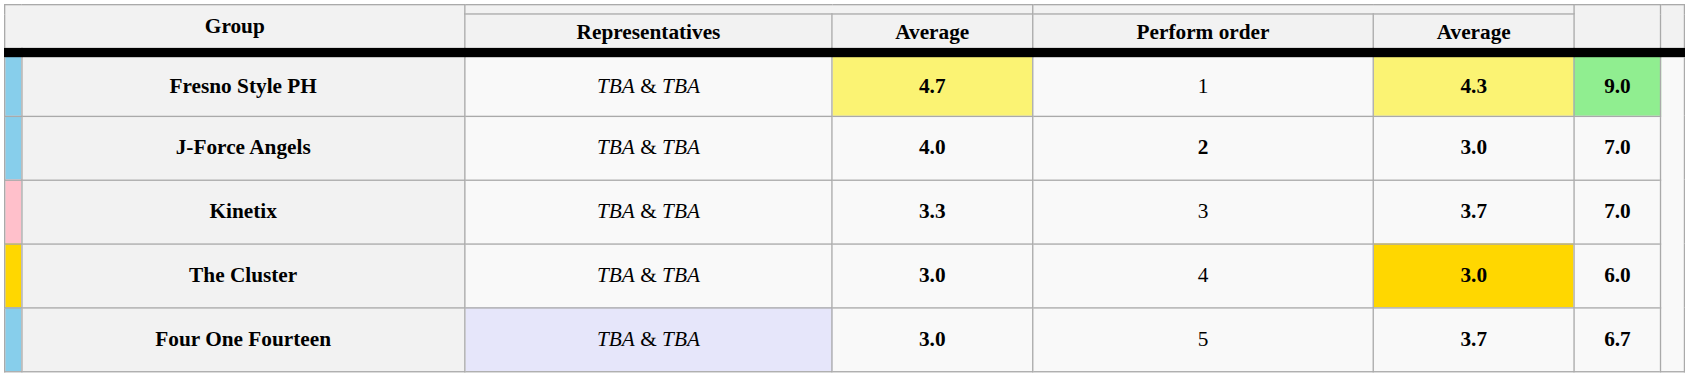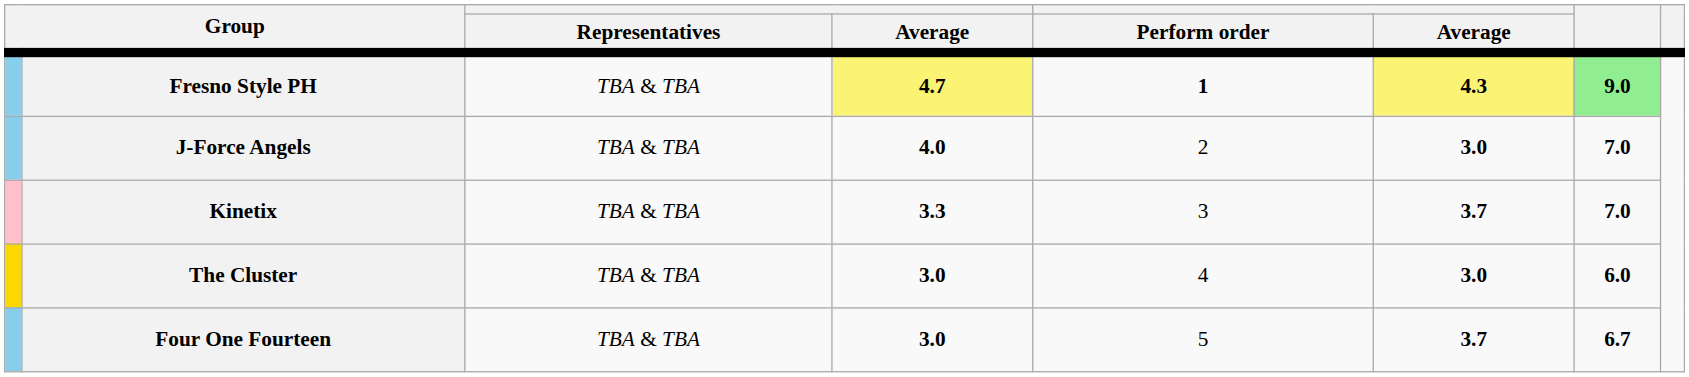Fresno Style PH | Perform order: normal -> bold
J-Force Angels | Perform order: bold -> normal
The Cluster | column 6: gold background -> no background
Four One Fourteen | Representatives: lavender background -> no background
